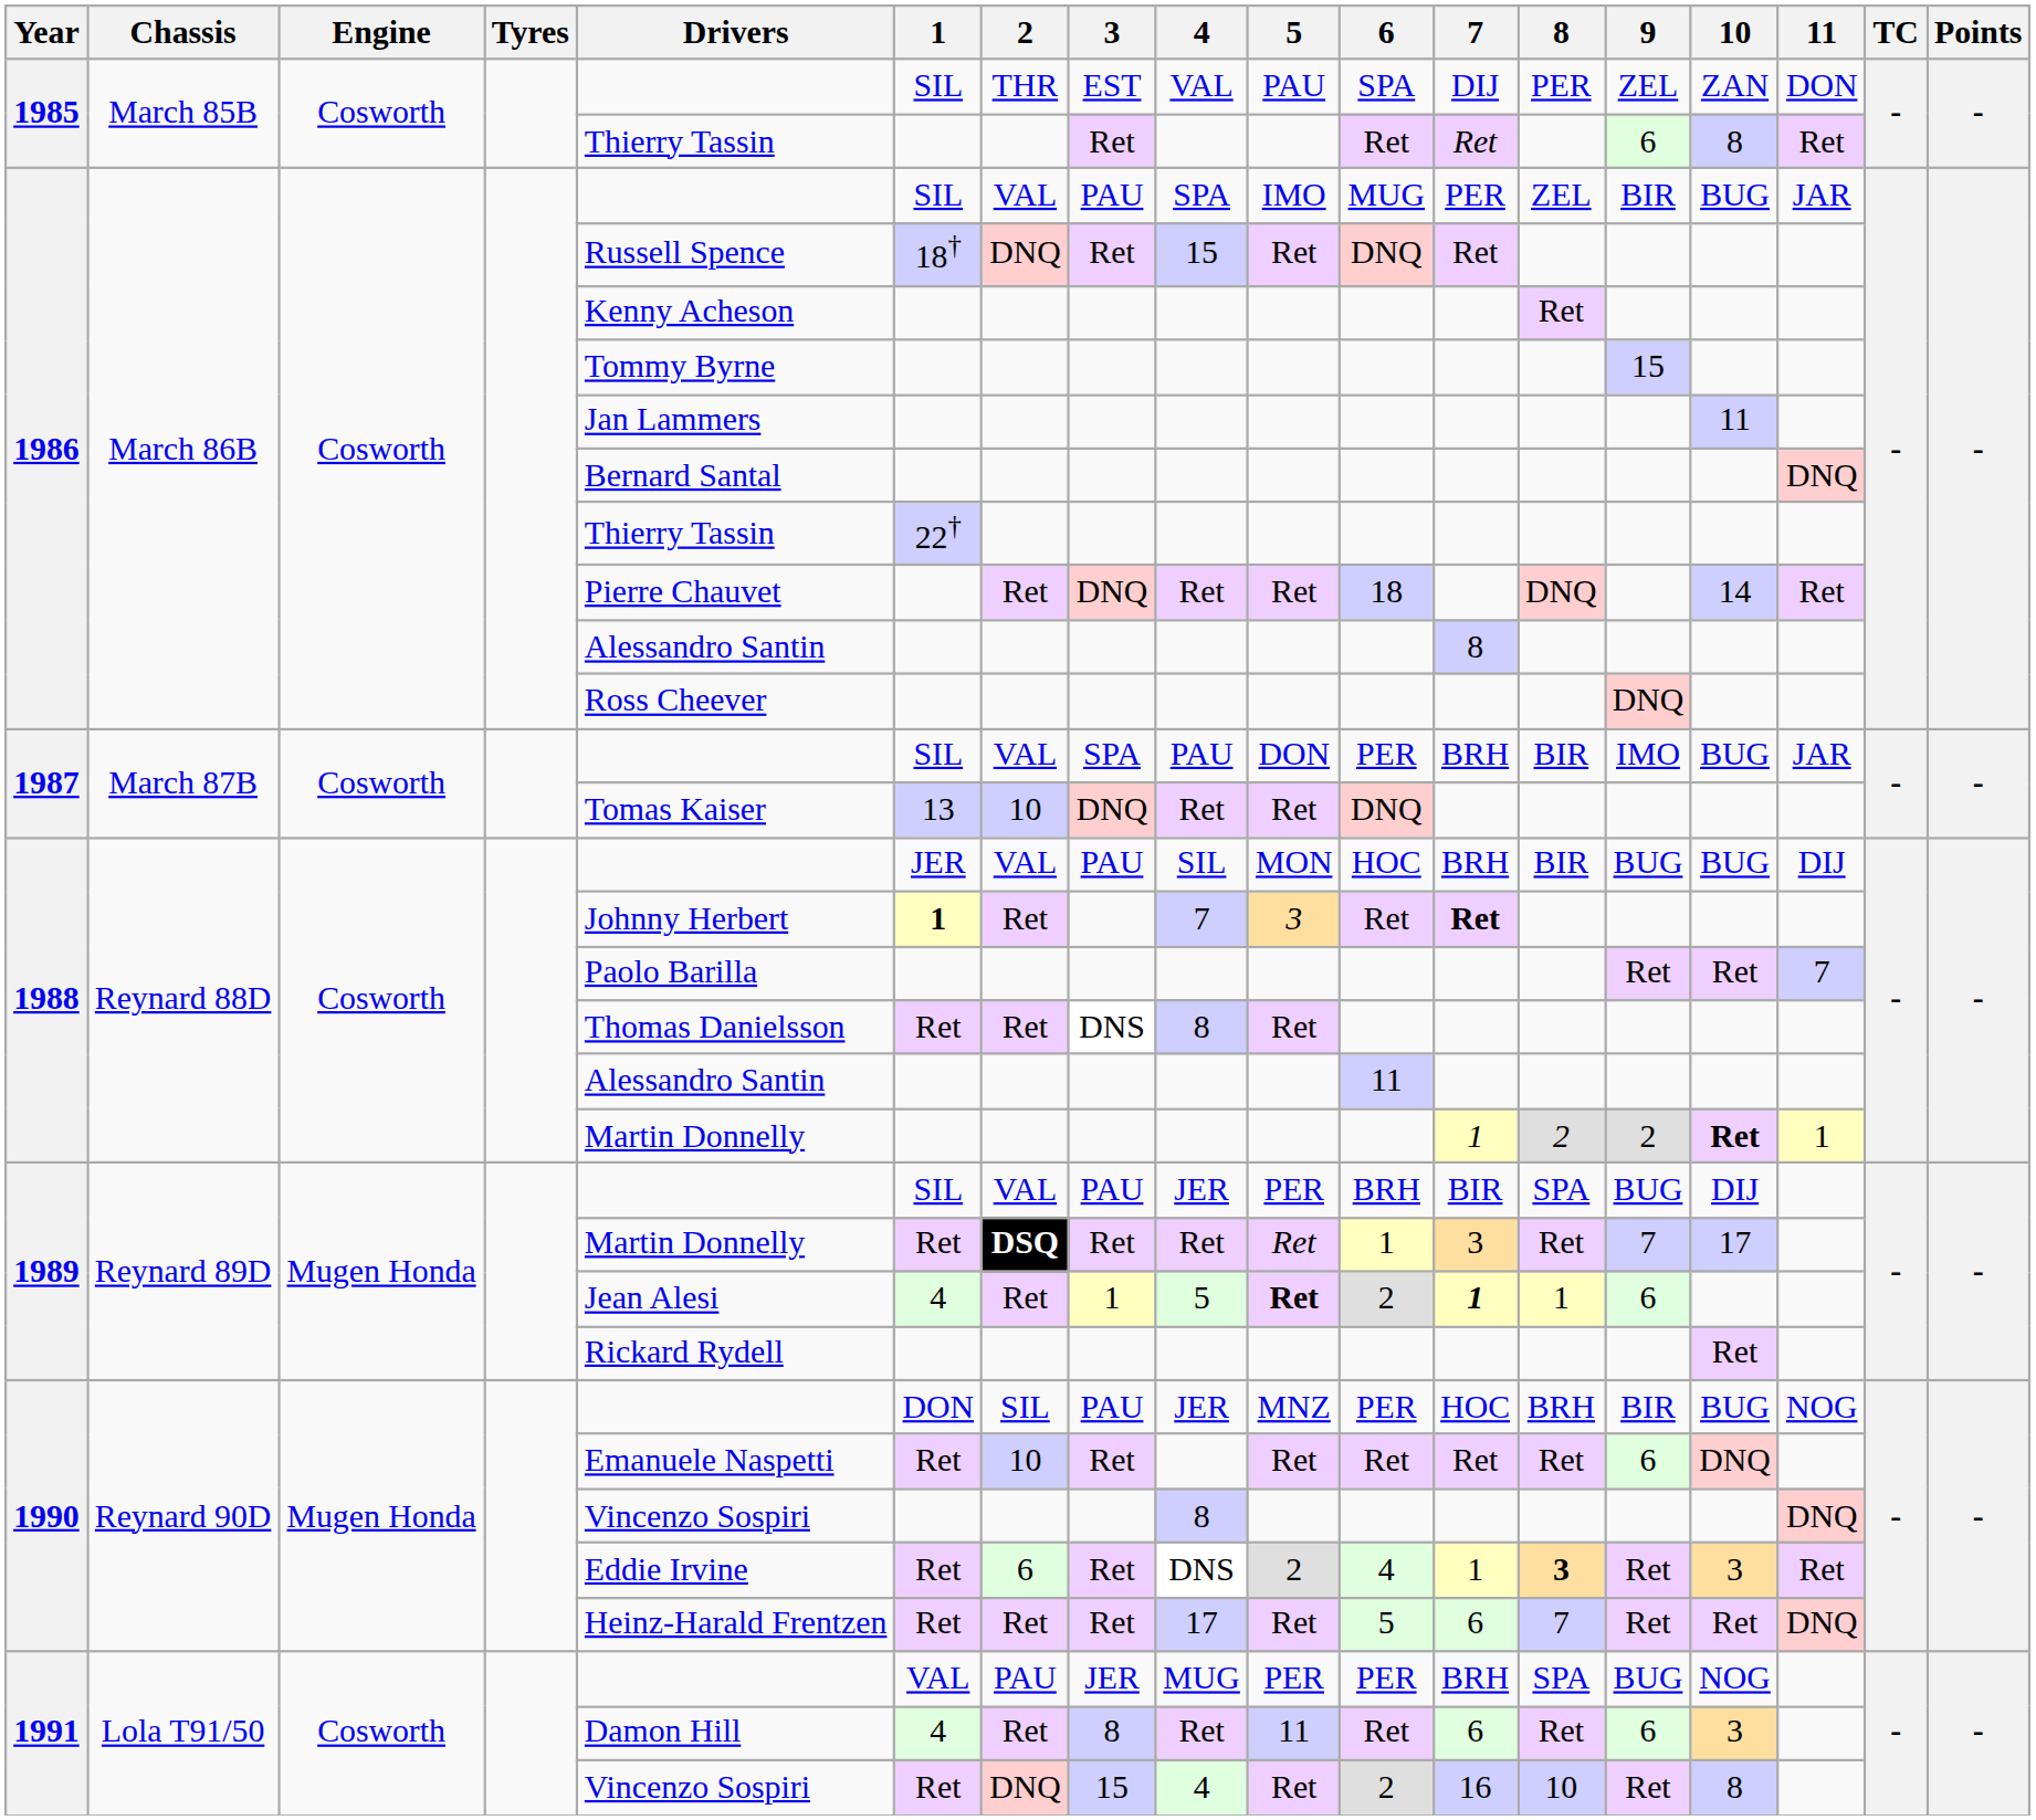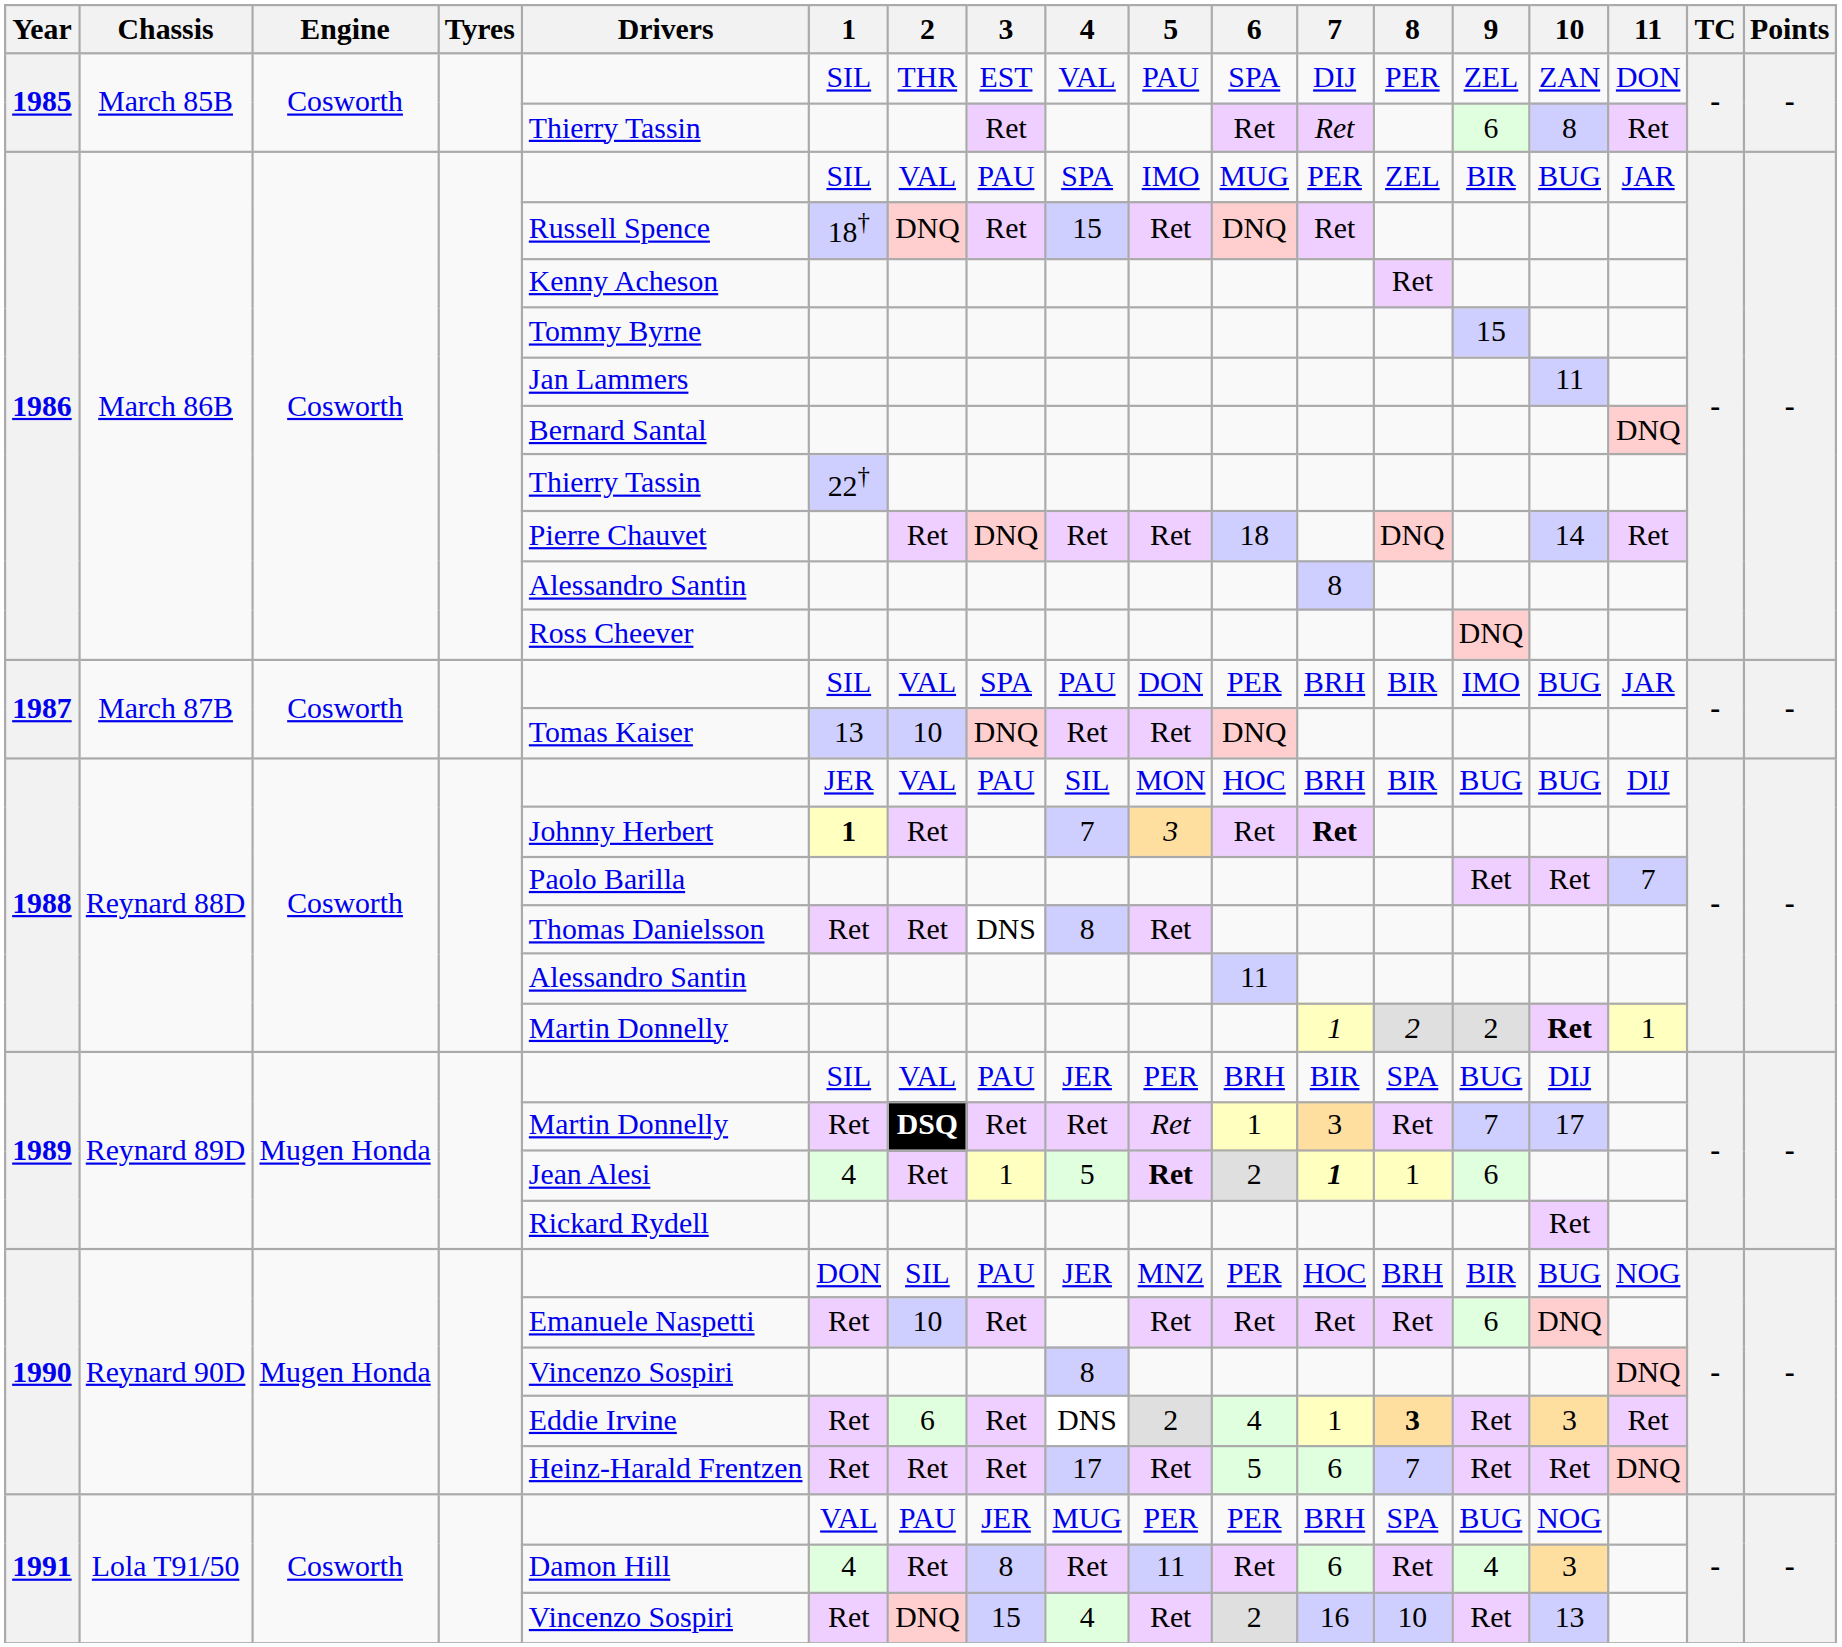row 32 | 9: 6 -> 4
row 33 | 10: 8 -> 13
